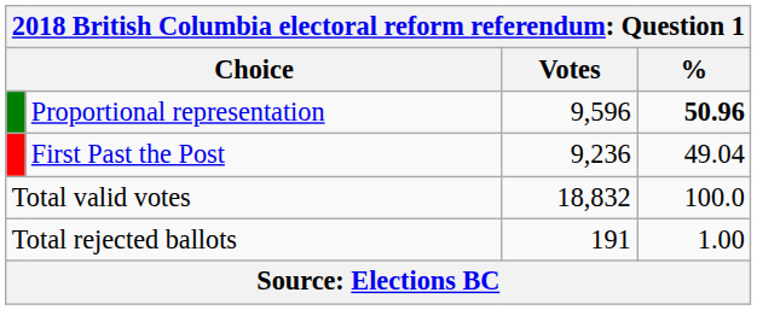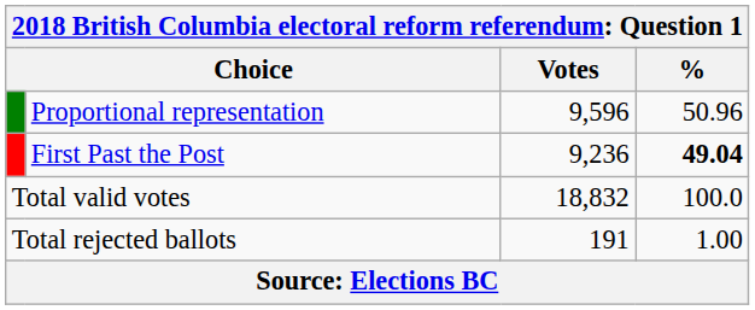Proportional representation | %: bold -> normal
First Past the Post | %: normal -> bold
